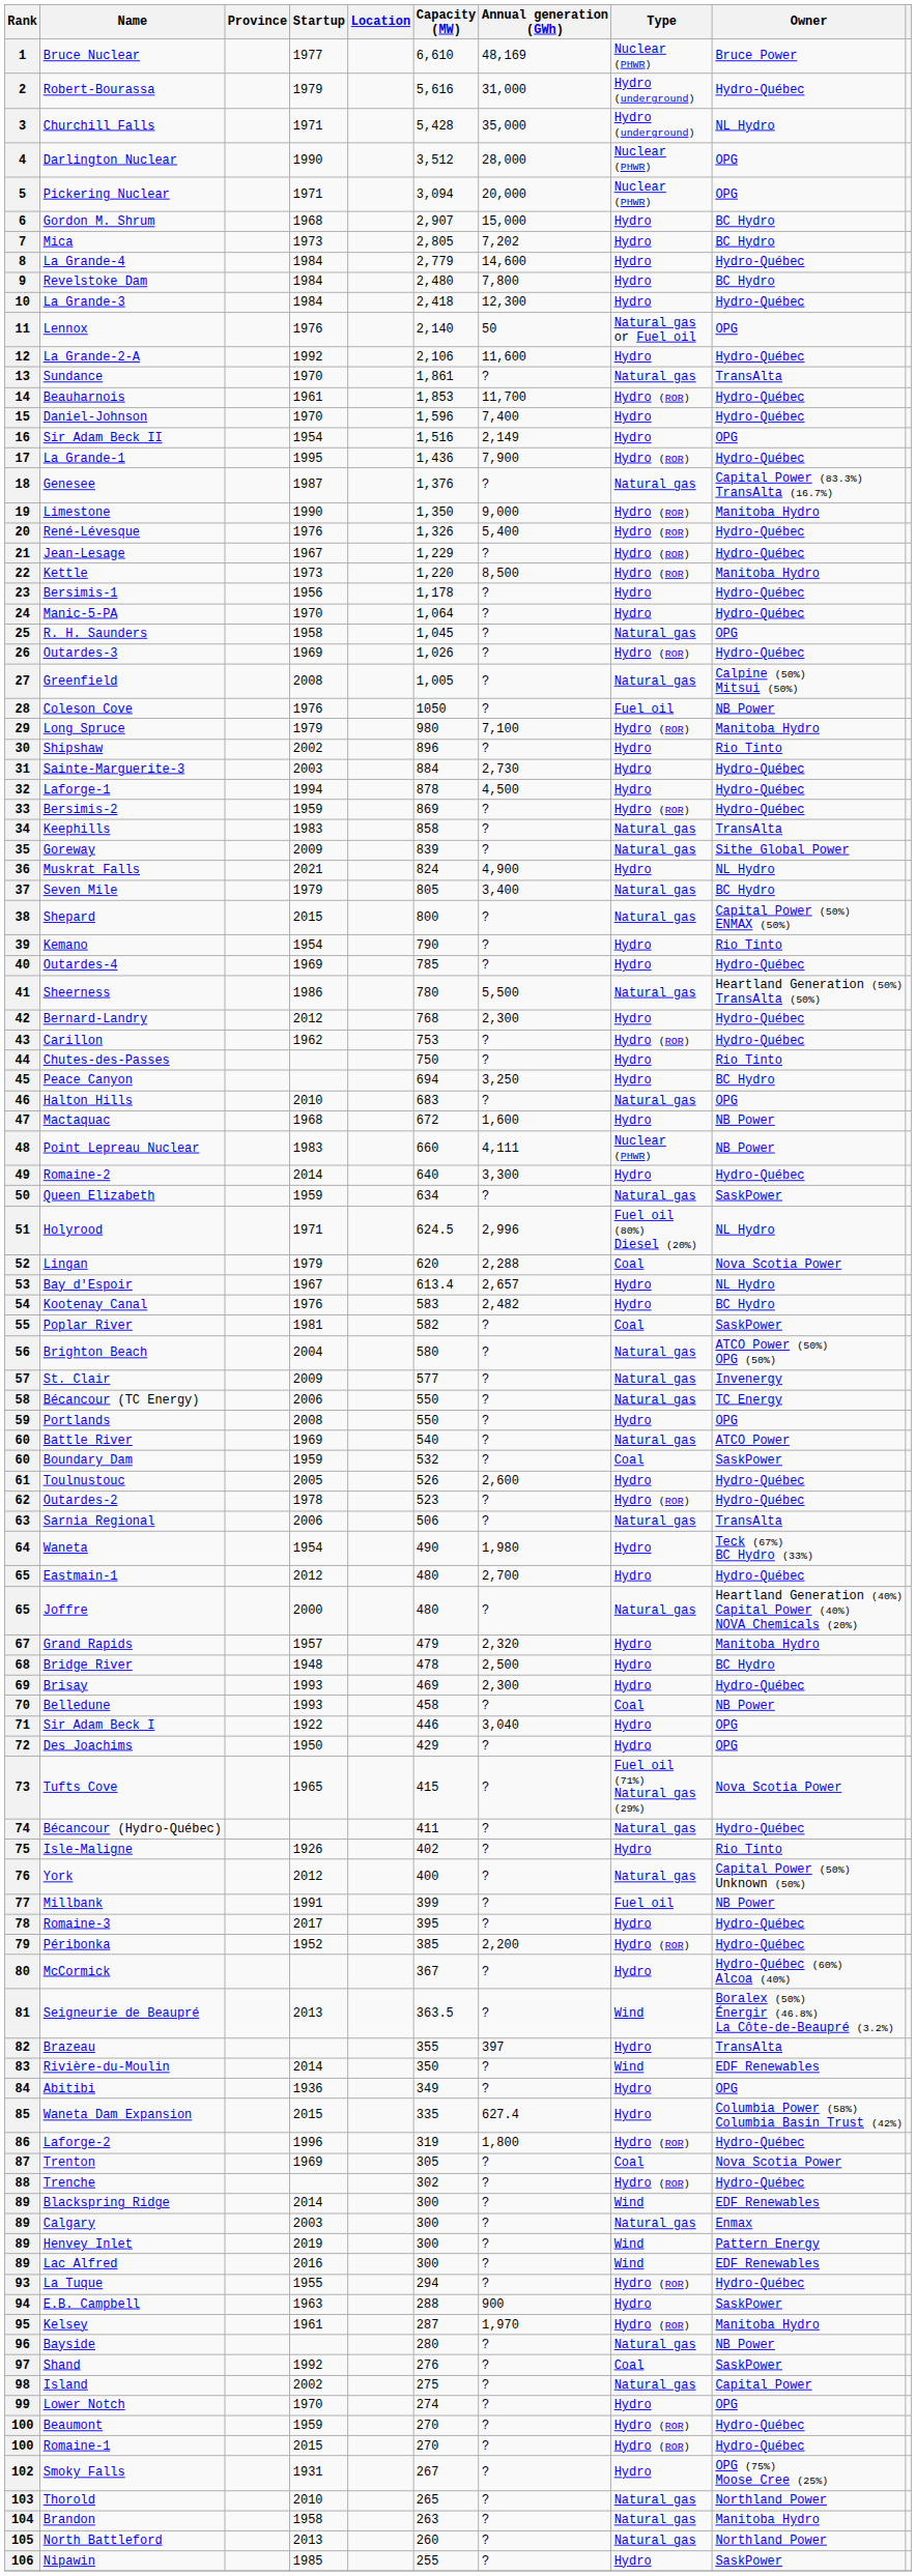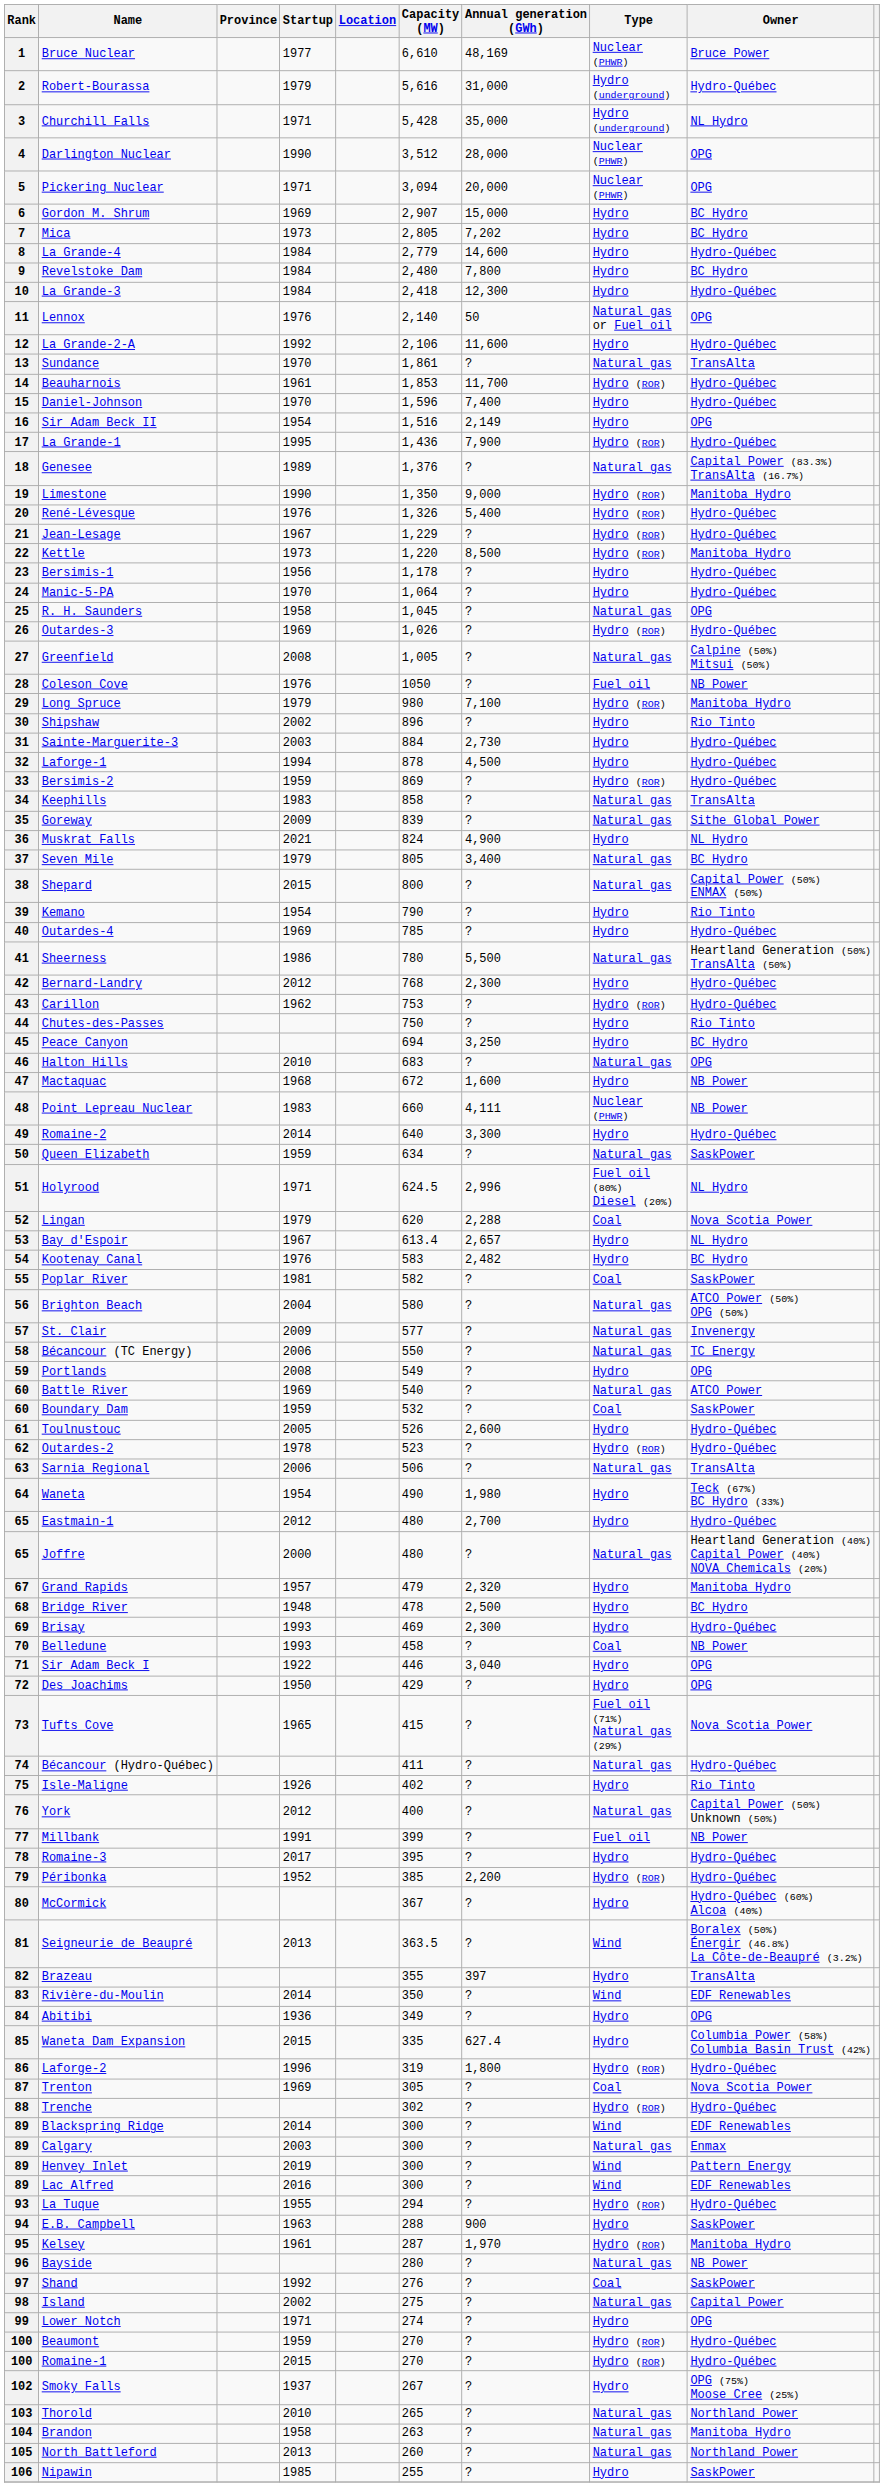Gordon M. Shrum | Startup: 1968 -> 1969
Genesee | Startup: 1987 -> 1989
Portlands | Capacity (MW): 550 -> 549
Lower Notch | Startup: 1970 -> 1971
Smoky Falls | Startup: 1931 -> 1937
